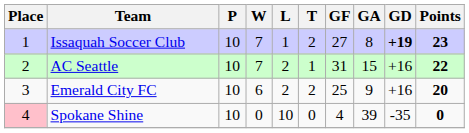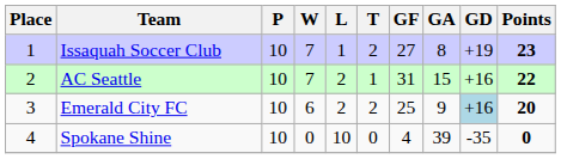Issaquah Soccer Club | GD: bold -> normal
Emerald City FC | GD: no background -> lightblue background
Spokane Shine | Place: pink background -> no background
